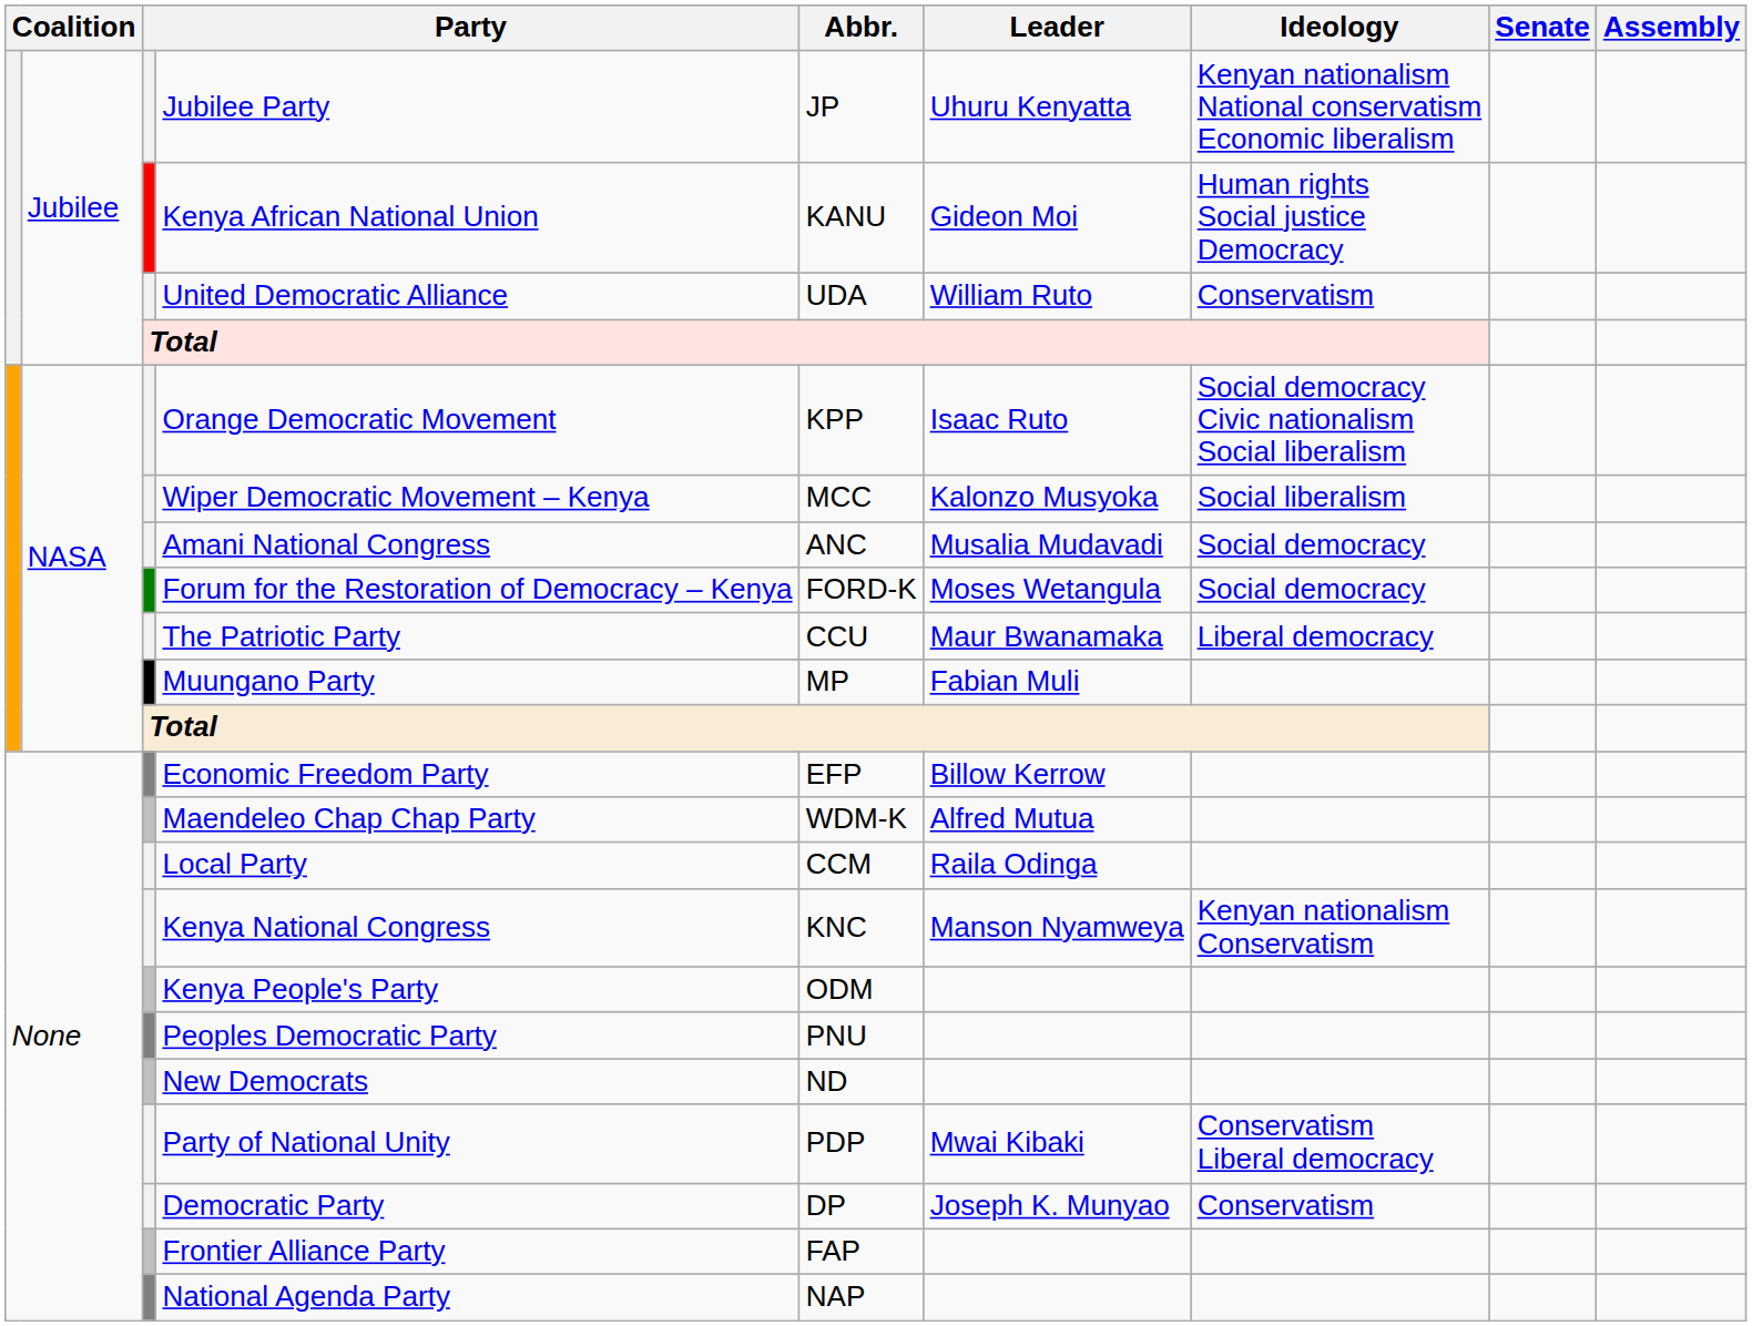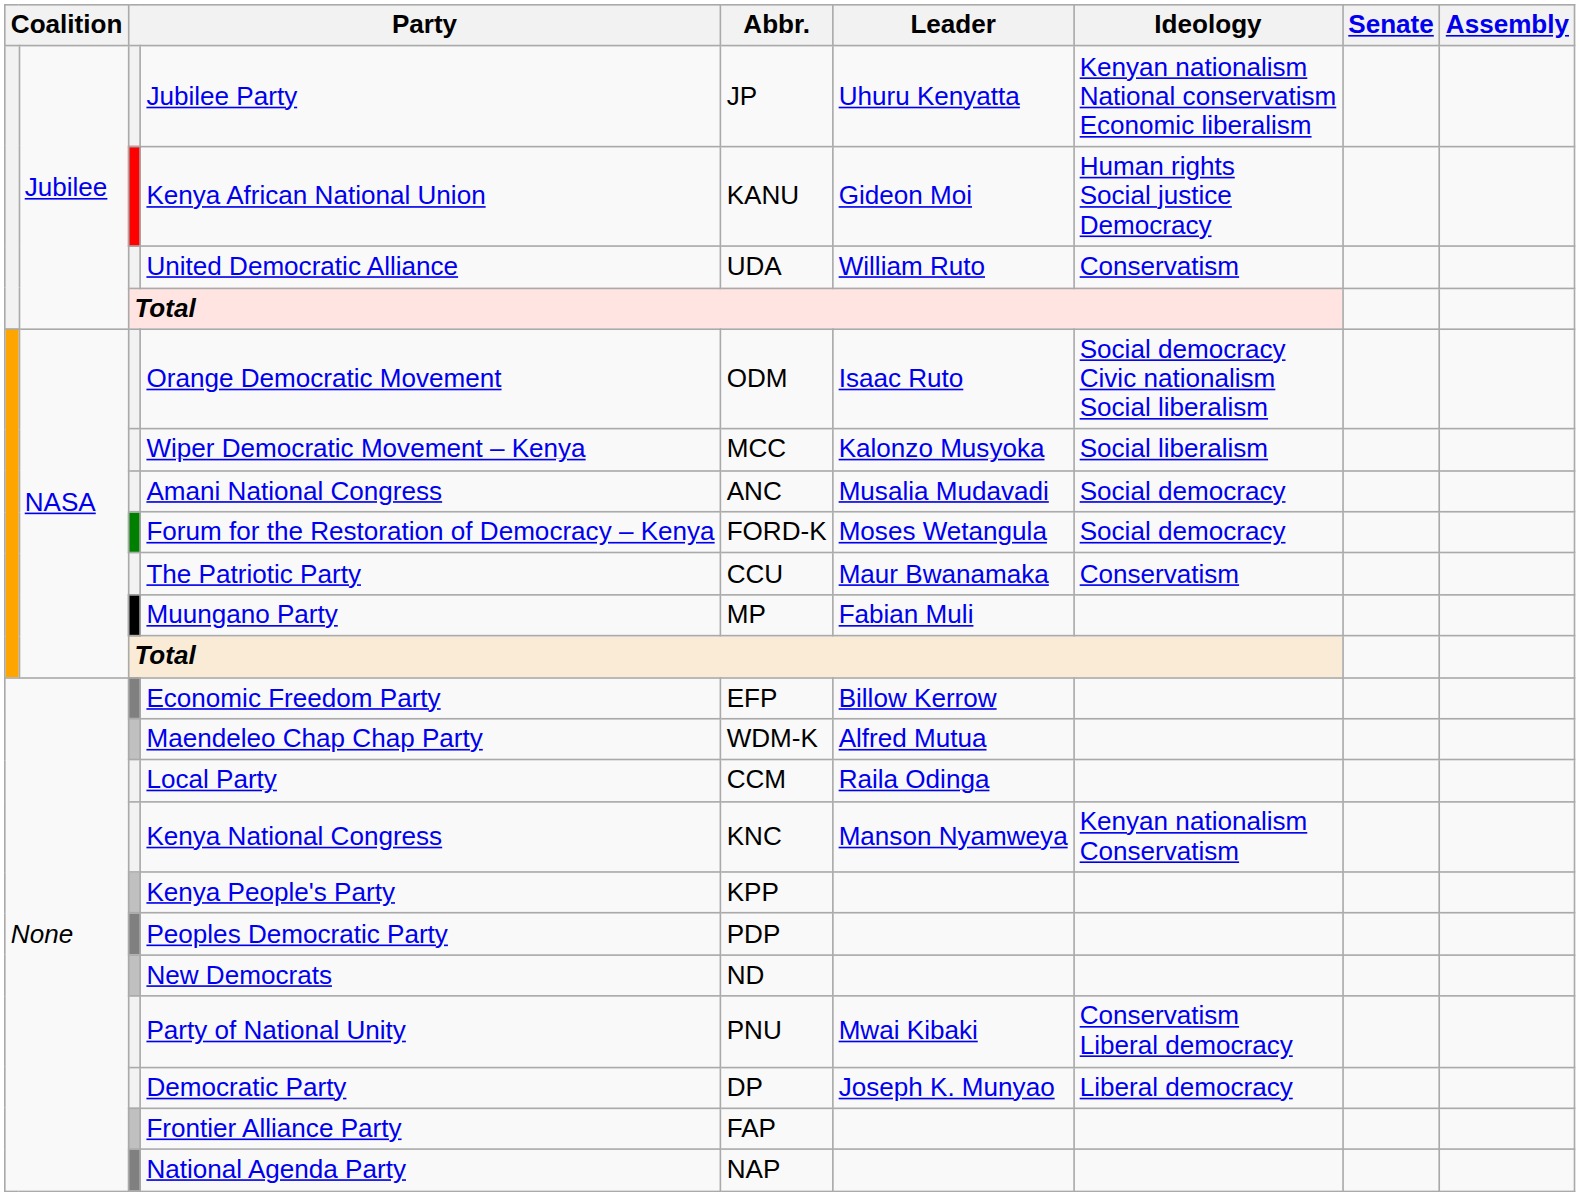Orange Democratic Movement | Abbr.: KPP -> ODM
The Patriotic Party | Ideology: Liberal democracy -> Conservatism
Kenya People's Party | Abbr.: ODM -> KPP
Peoples Democratic Party | Abbr.: PNU -> PDP
Party of National Unity | Abbr.: PDP -> PNU
Democratic Party | Ideology: Conservatism -> Liberal democracy
